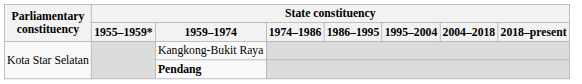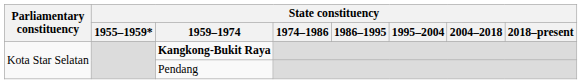Kangkong-Bukit Raya | State constituency / 1959–1974: normal -> bold
Pendang | State constituency / 1959–1974: bold -> normal
